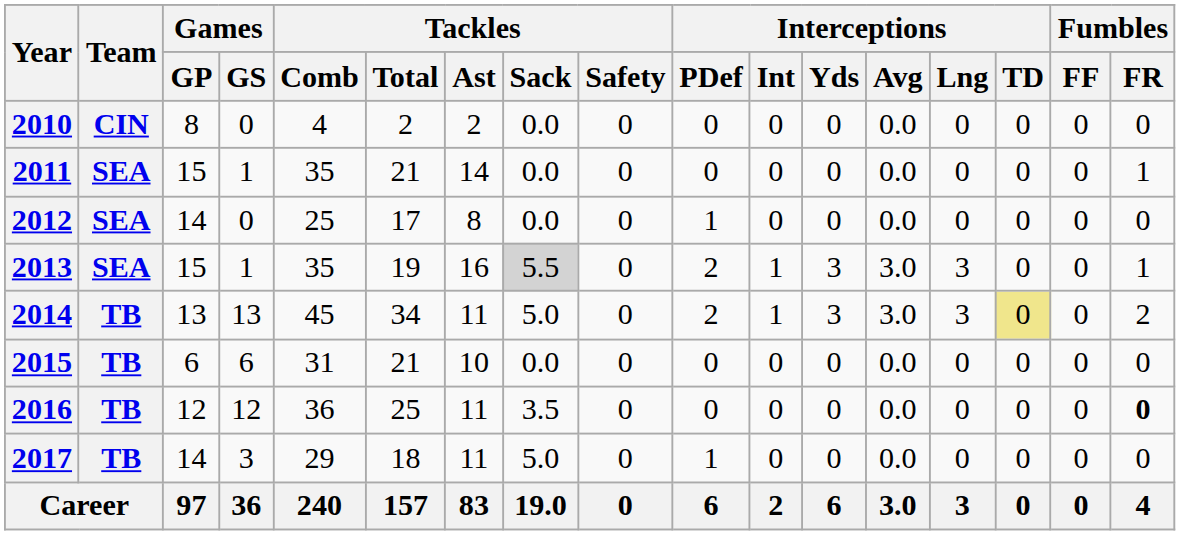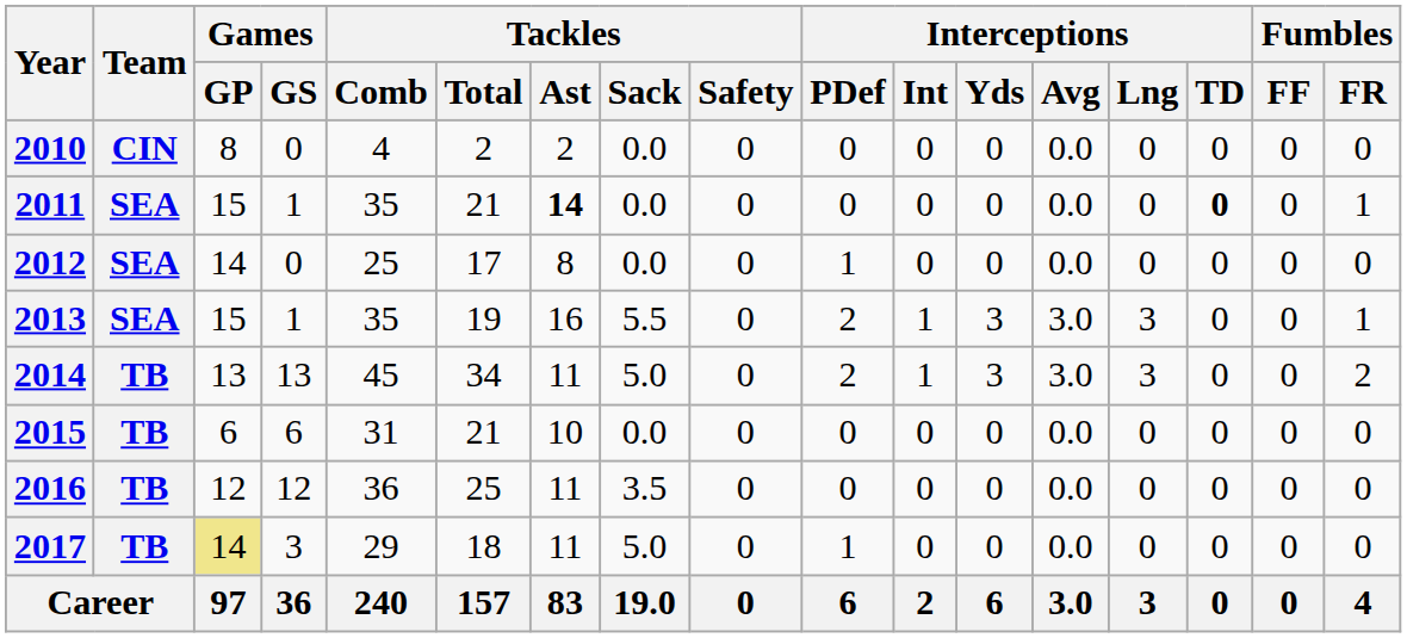2011 | Tackles / Ast: normal -> bold
2011 | Interceptions / TD: normal -> bold
2013 | Tackles / Sack: lightgrey background -> no background
2014 | Interceptions / TD: khaki background -> no background
2016 | Fumbles / FR: bold -> normal
2017 | Games / GP: no background -> khaki background
